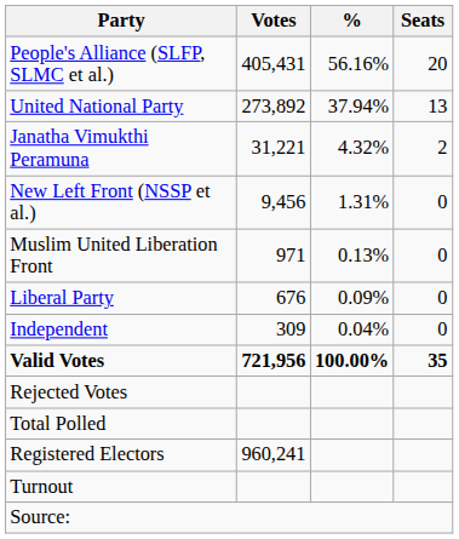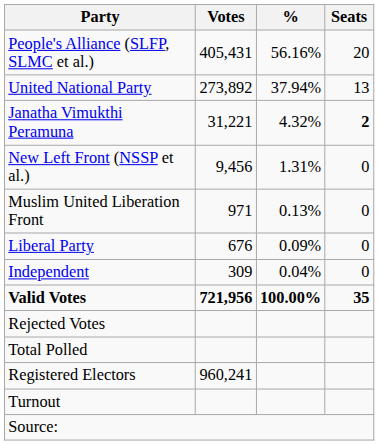Janatha Vimukthi Peramuna | Seats: normal -> bold
